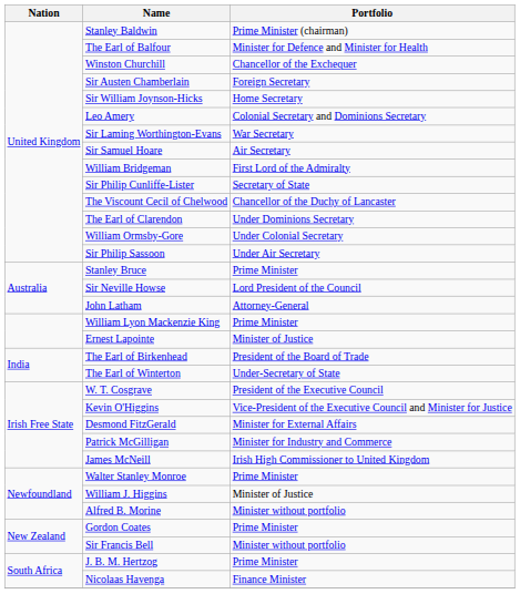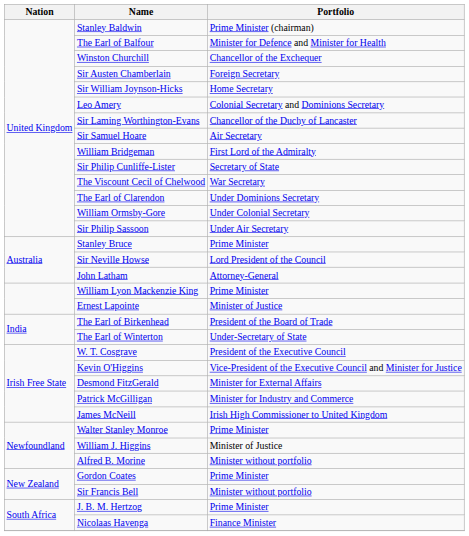Sir Laming Worthington-Evans | Portfolio: War Secretary -> Chancellor of the Duchy of Lancaster
The Viscount Cecil of Chelwood | Portfolio: Chancellor of the Duchy of Lancaster -> War Secretary
